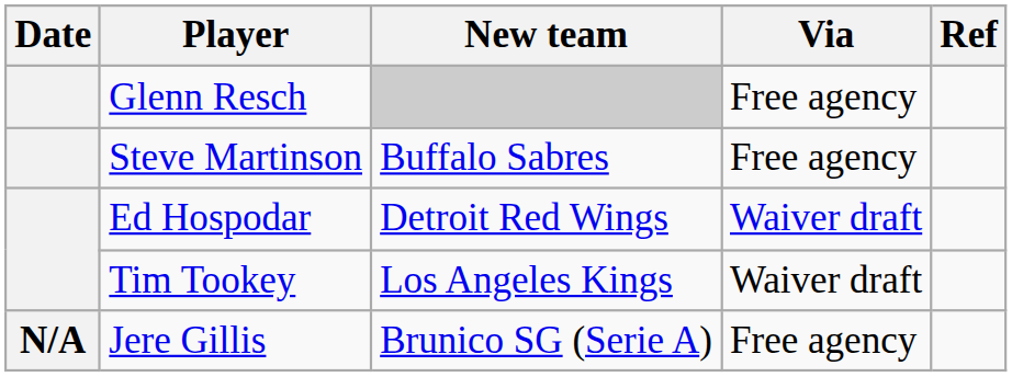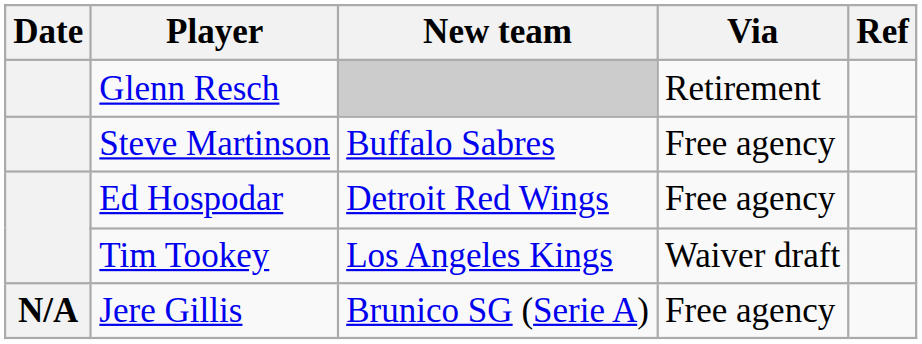Glenn Resch | Via: Free agency -> Retirement
Ed Hospodar | Via: Waiver draft -> Free agency
